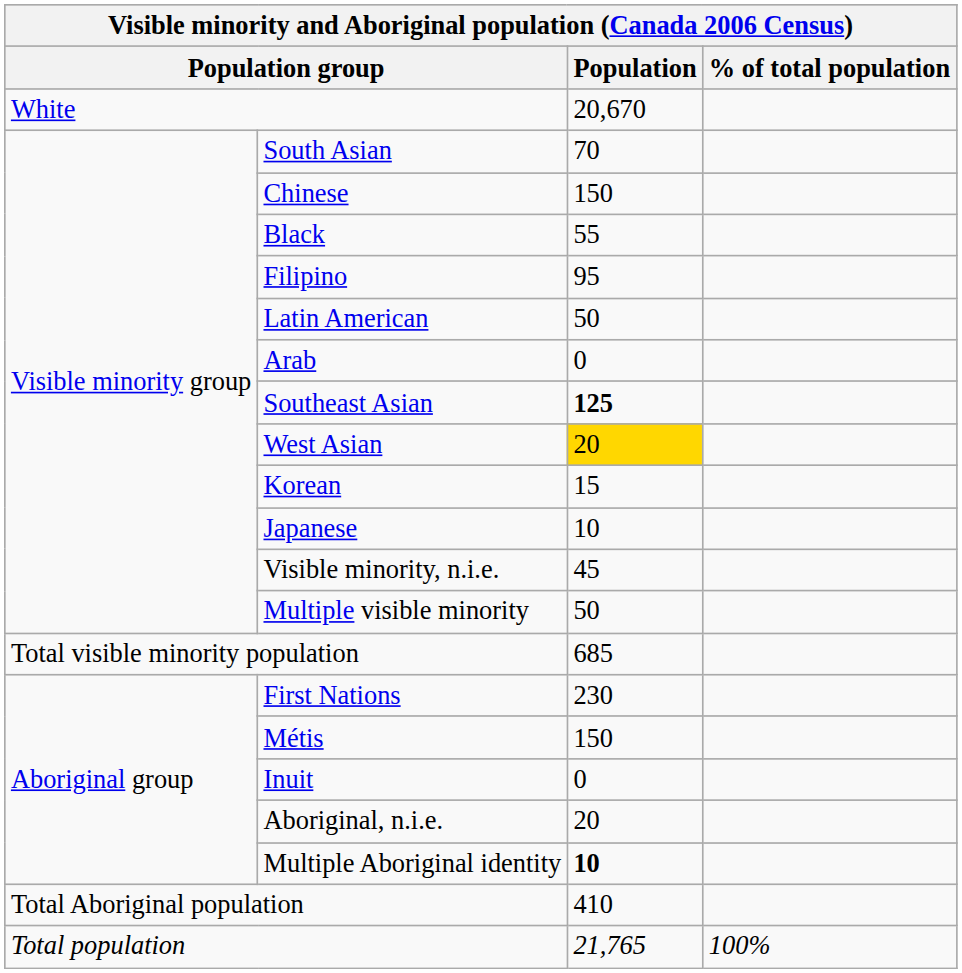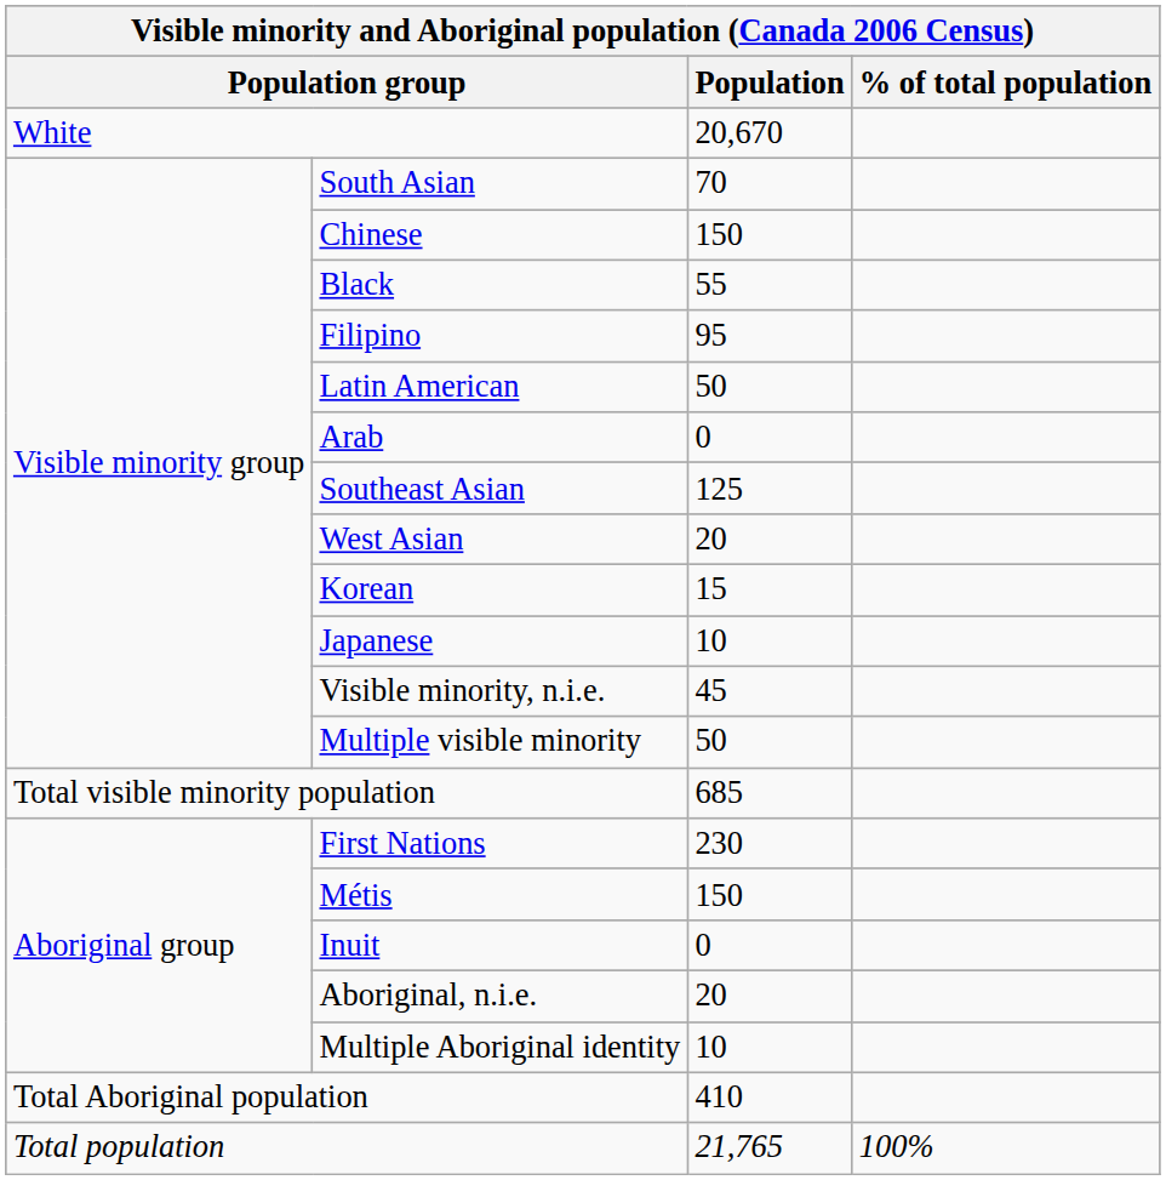Southeast Asian | Population: bold -> normal
West Asian | Population: gold background -> no background
Multiple Aboriginal identity | Population: bold -> normal
